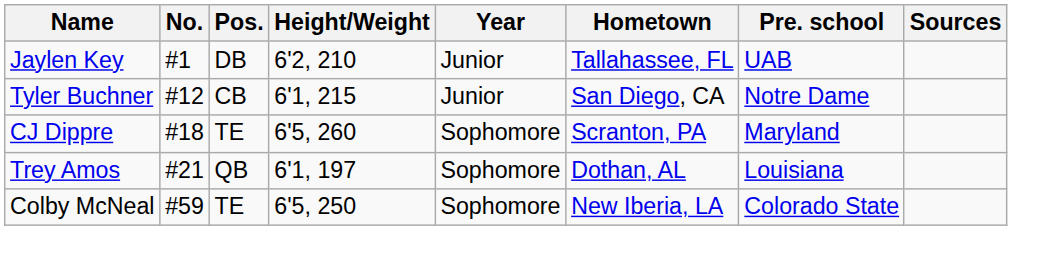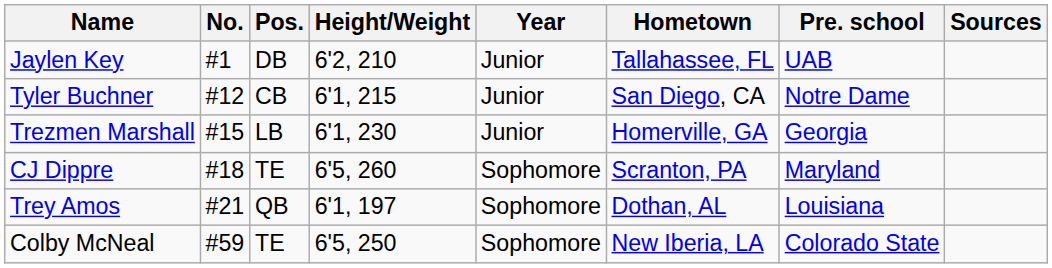+ row: Trezmen Marshall | #15 | LB | 6'1, 230 | Junior | Homerville, GA | Georgia
